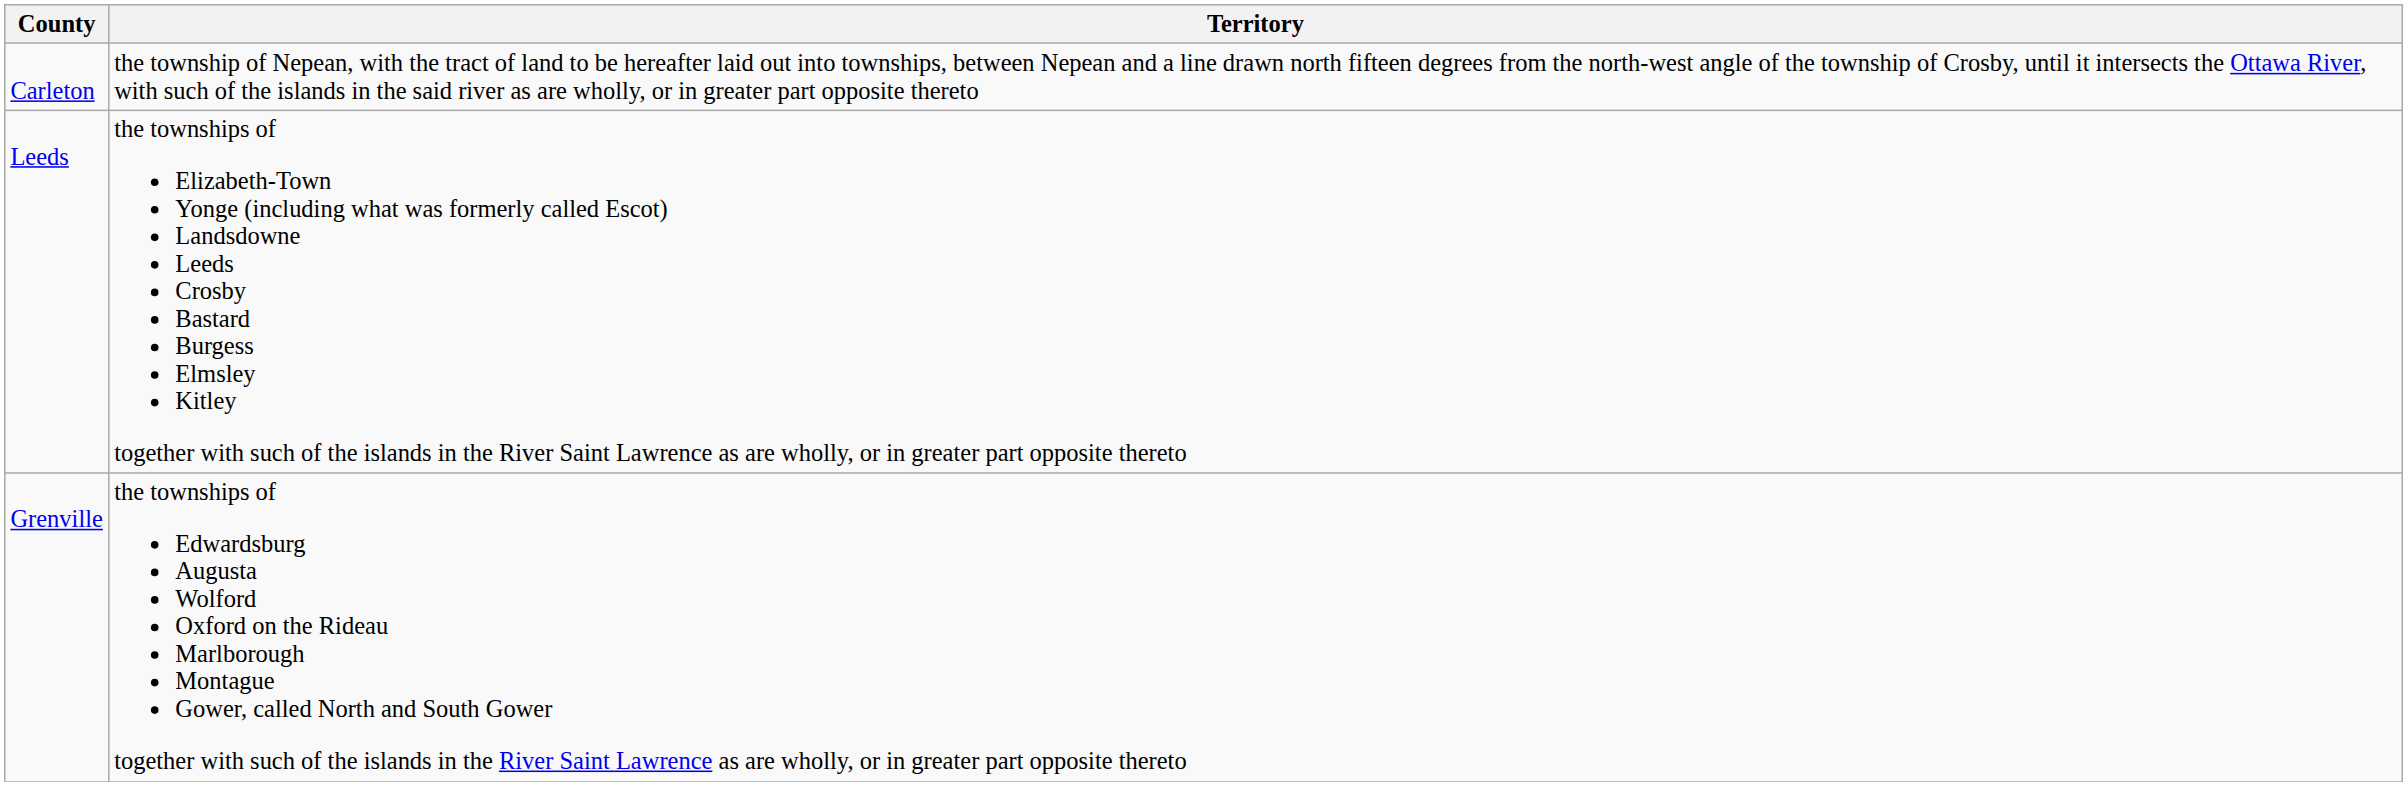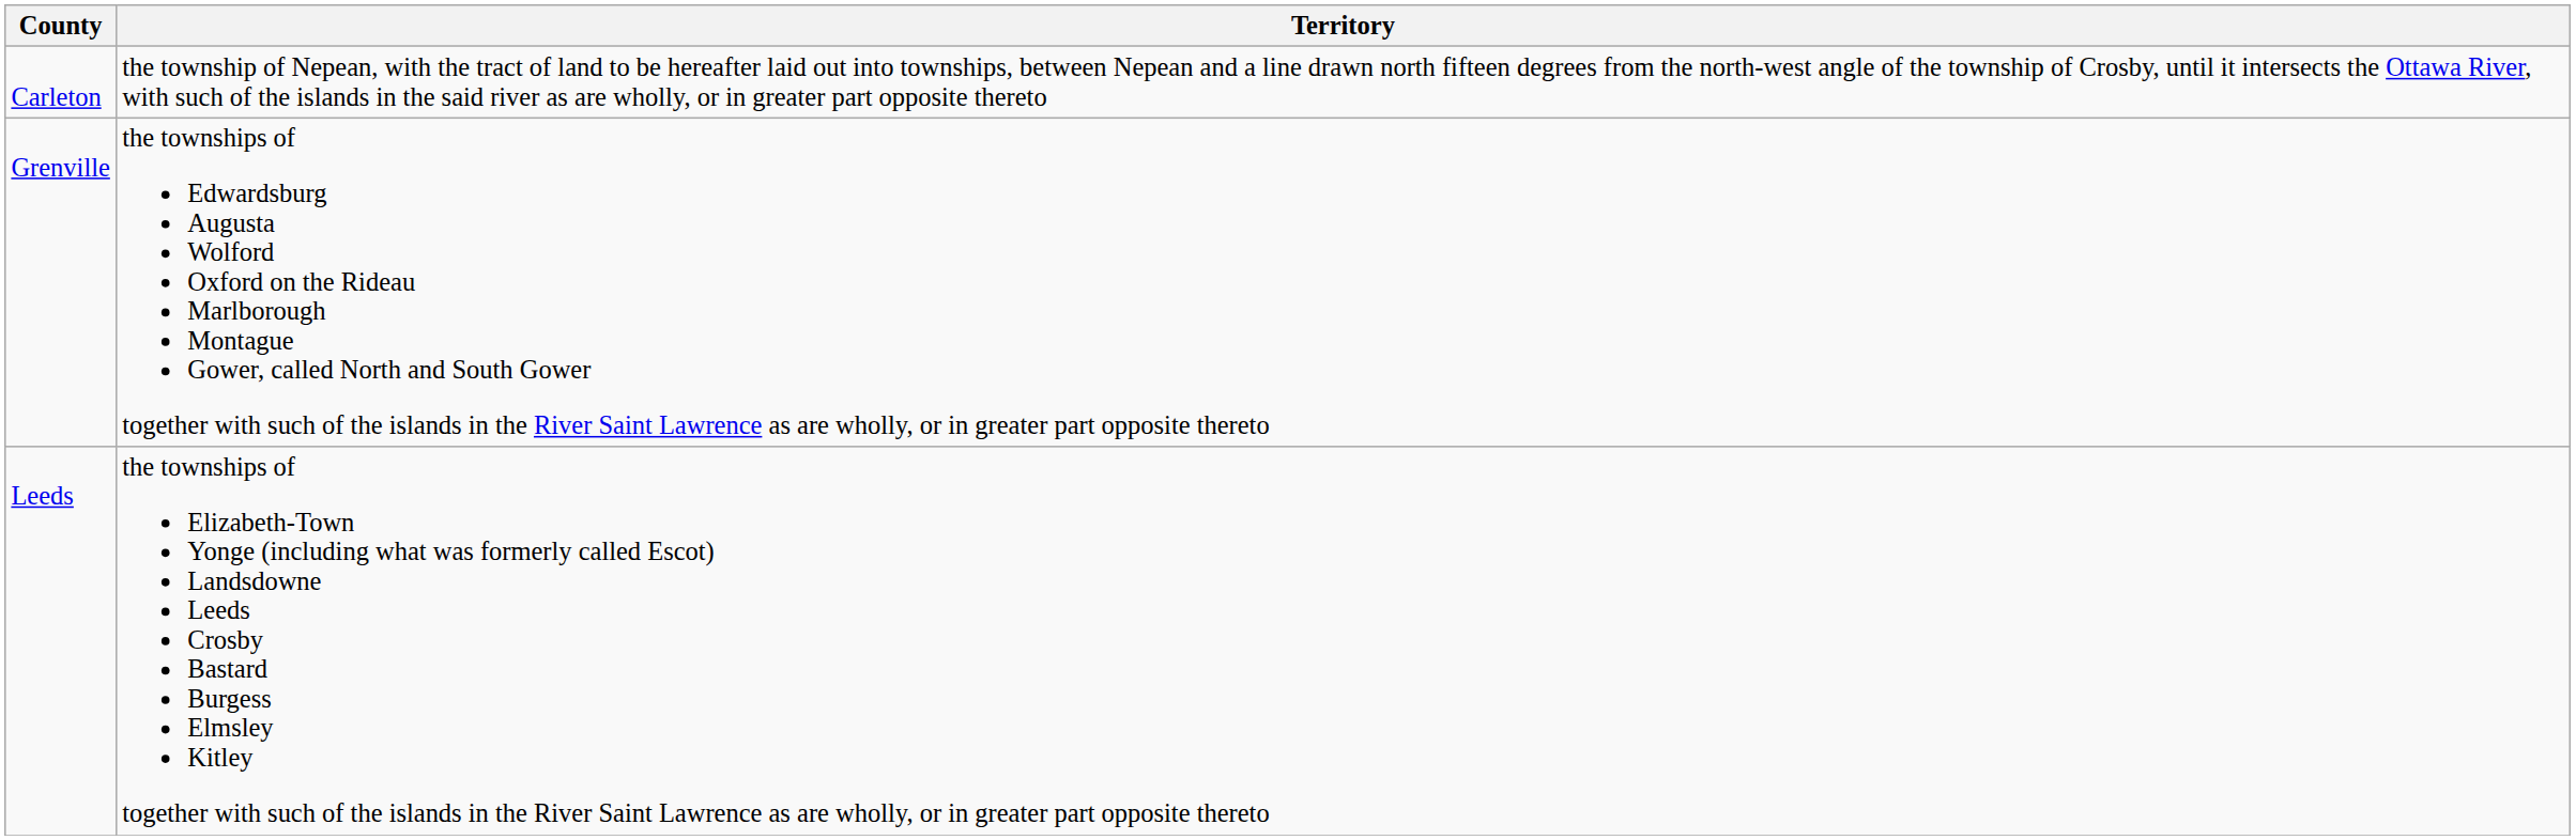rows swapped: Grenville <-> Leeds
